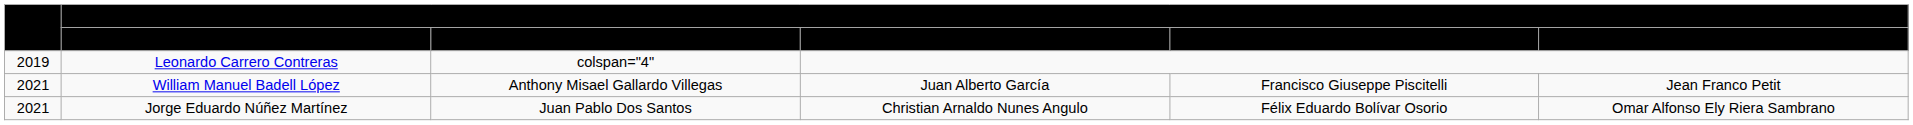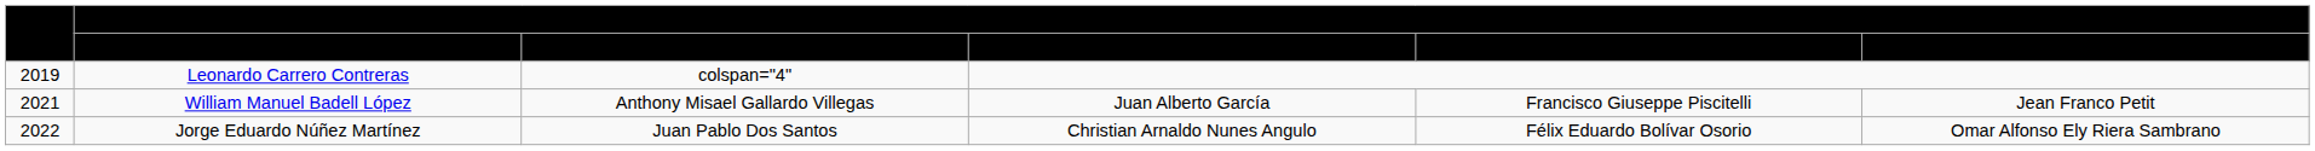Jorge Eduardo Núñez Martínez | Year: 2021 -> 2022
